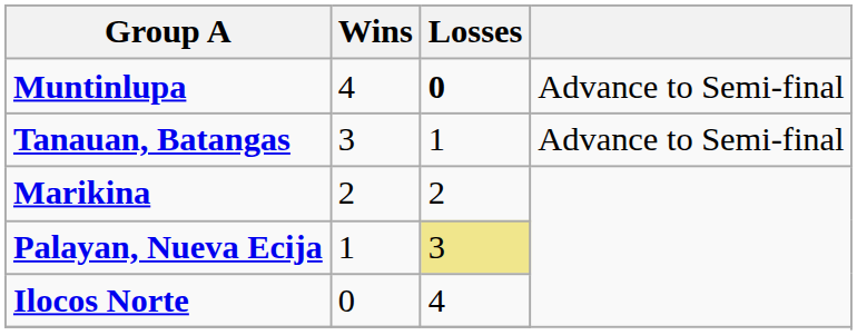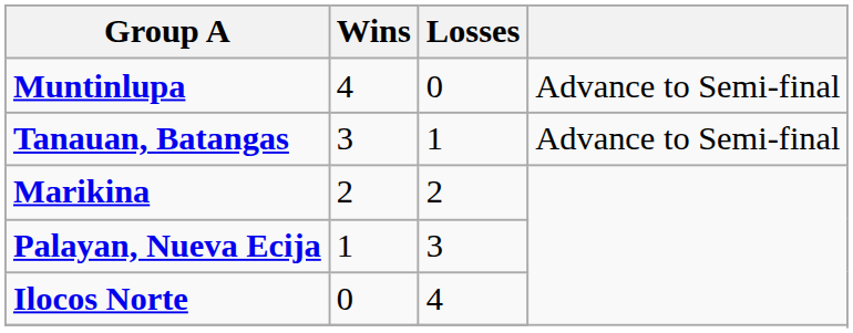Muntinlupa | Losses: bold -> normal
Palayan, Nueva Ecija | Losses: khaki background -> no background
